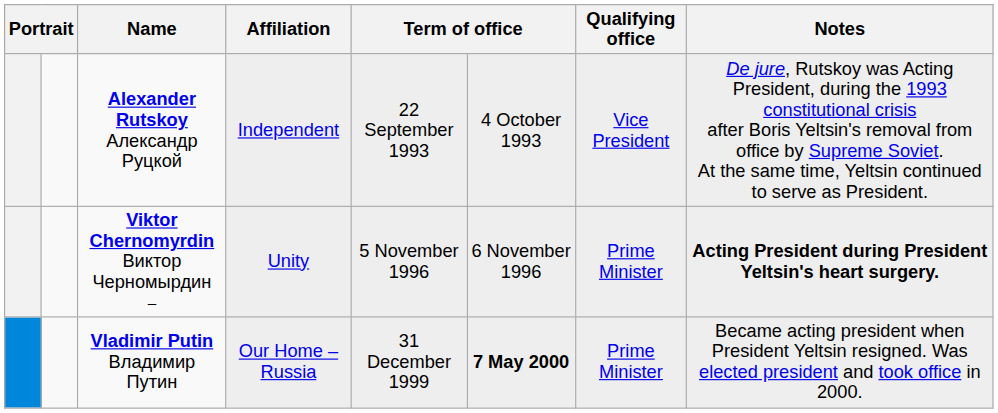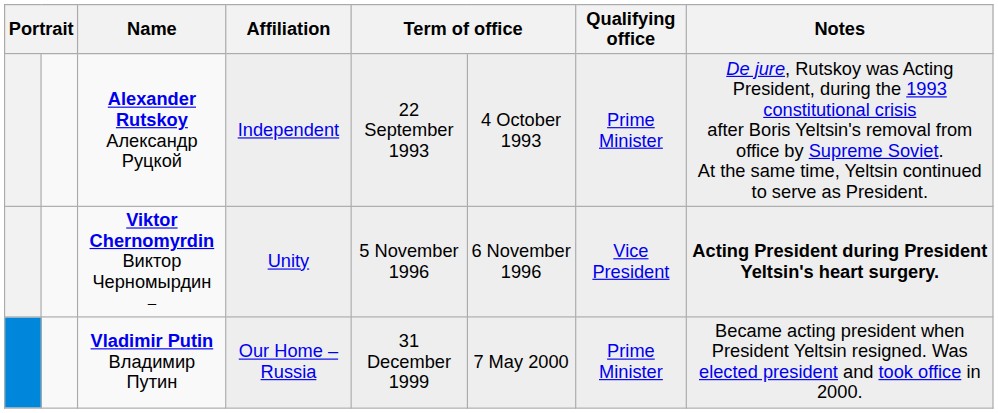Alexander Rutskoy Александр Руцкой | Qualifying office: Vice President -> Prime Minister
Viktor Chernomyrdin Виктор Черномырдин – | Qualifying office: Prime Minister -> Vice President
Vladimir Putin Владимир Путин | column 6: bold -> normal
